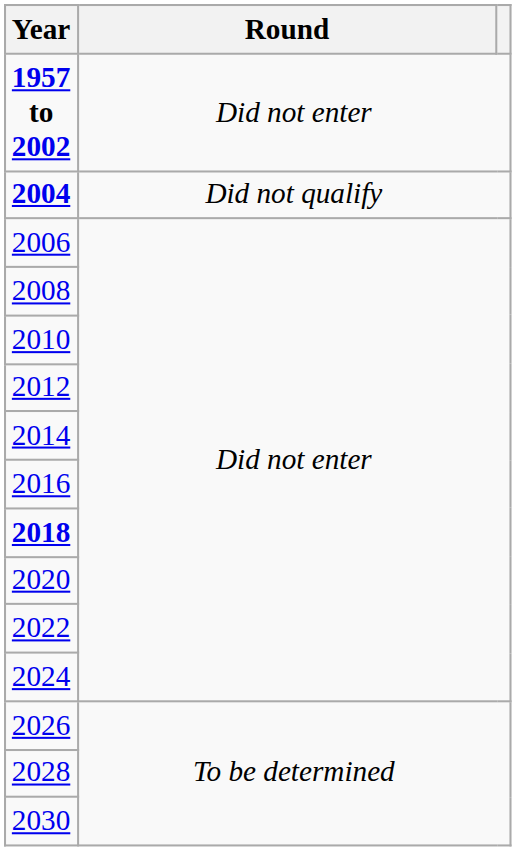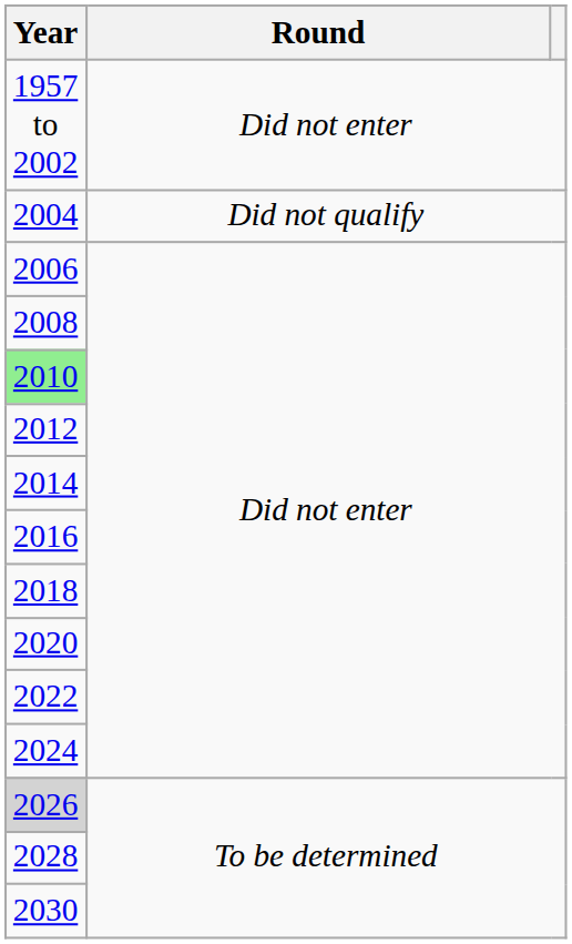1957 to 2002 | Year: bold -> normal
2004 | Year: bold -> normal
2010 | Year: no background -> lightgreen background
2018 | Year: bold -> normal
2026 | Year: no background -> lightgrey background
